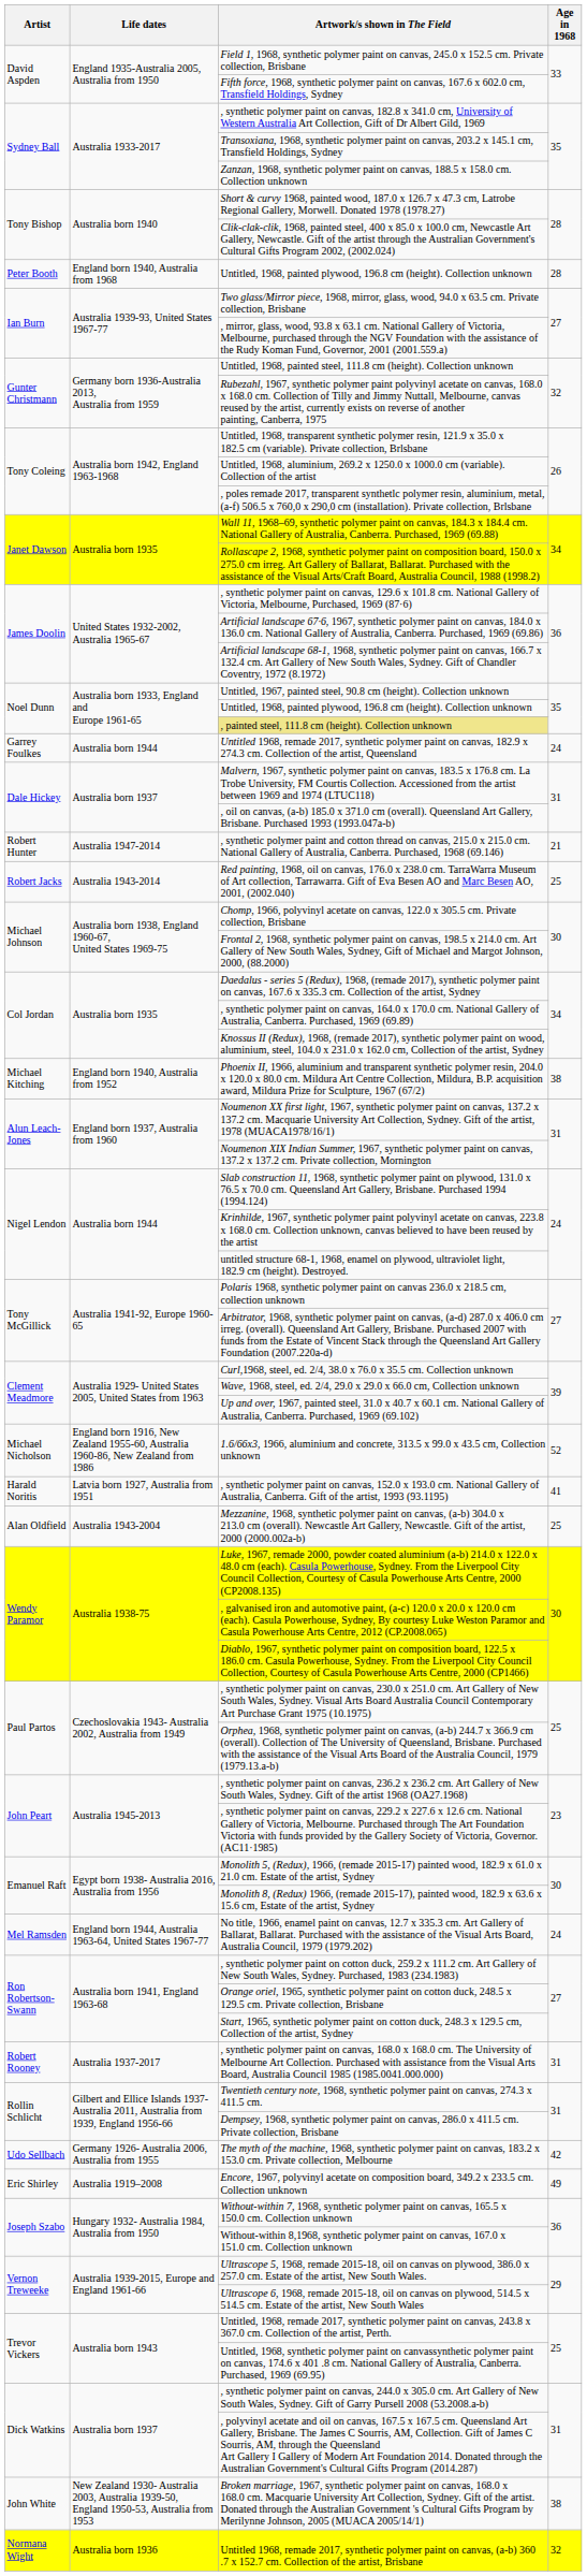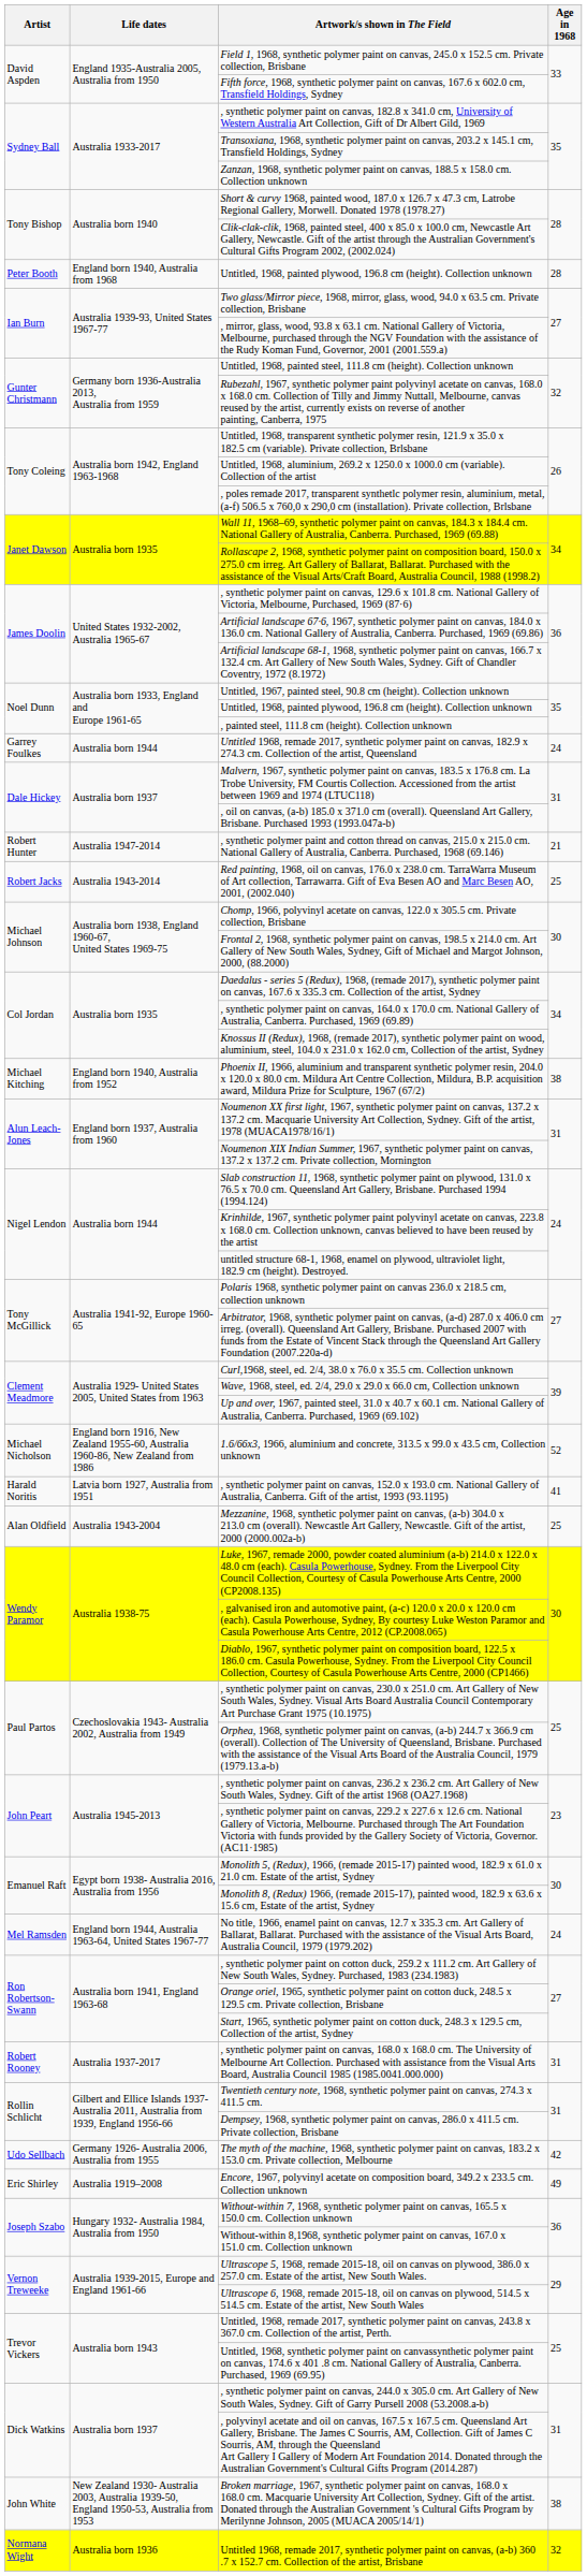, painted steel, 111.8 cm (height). Collection unknown | Artwork/s shown in The Field: khaki background -> no background
